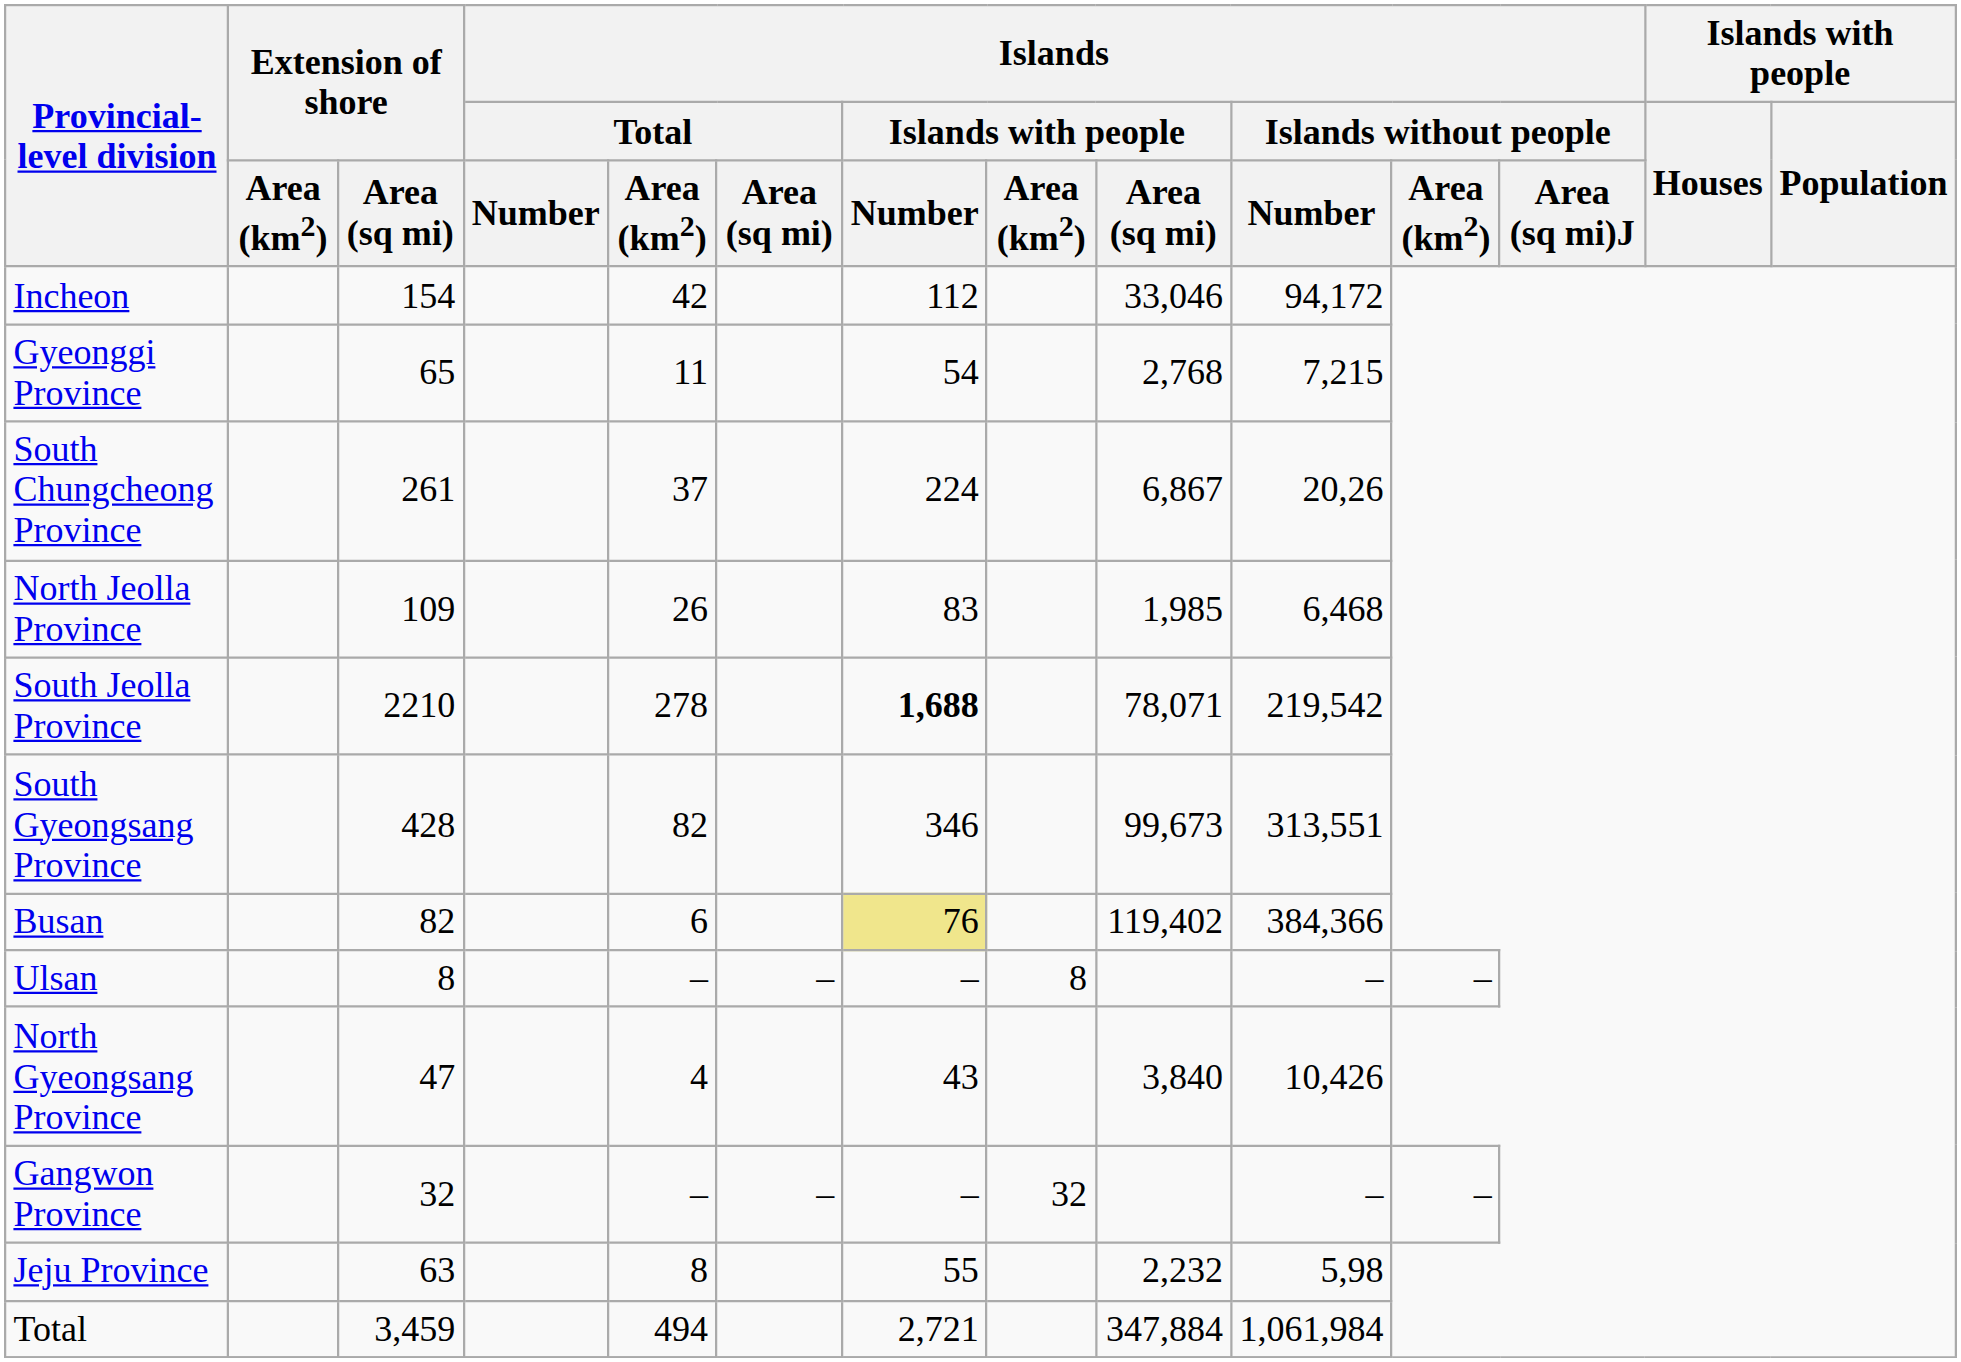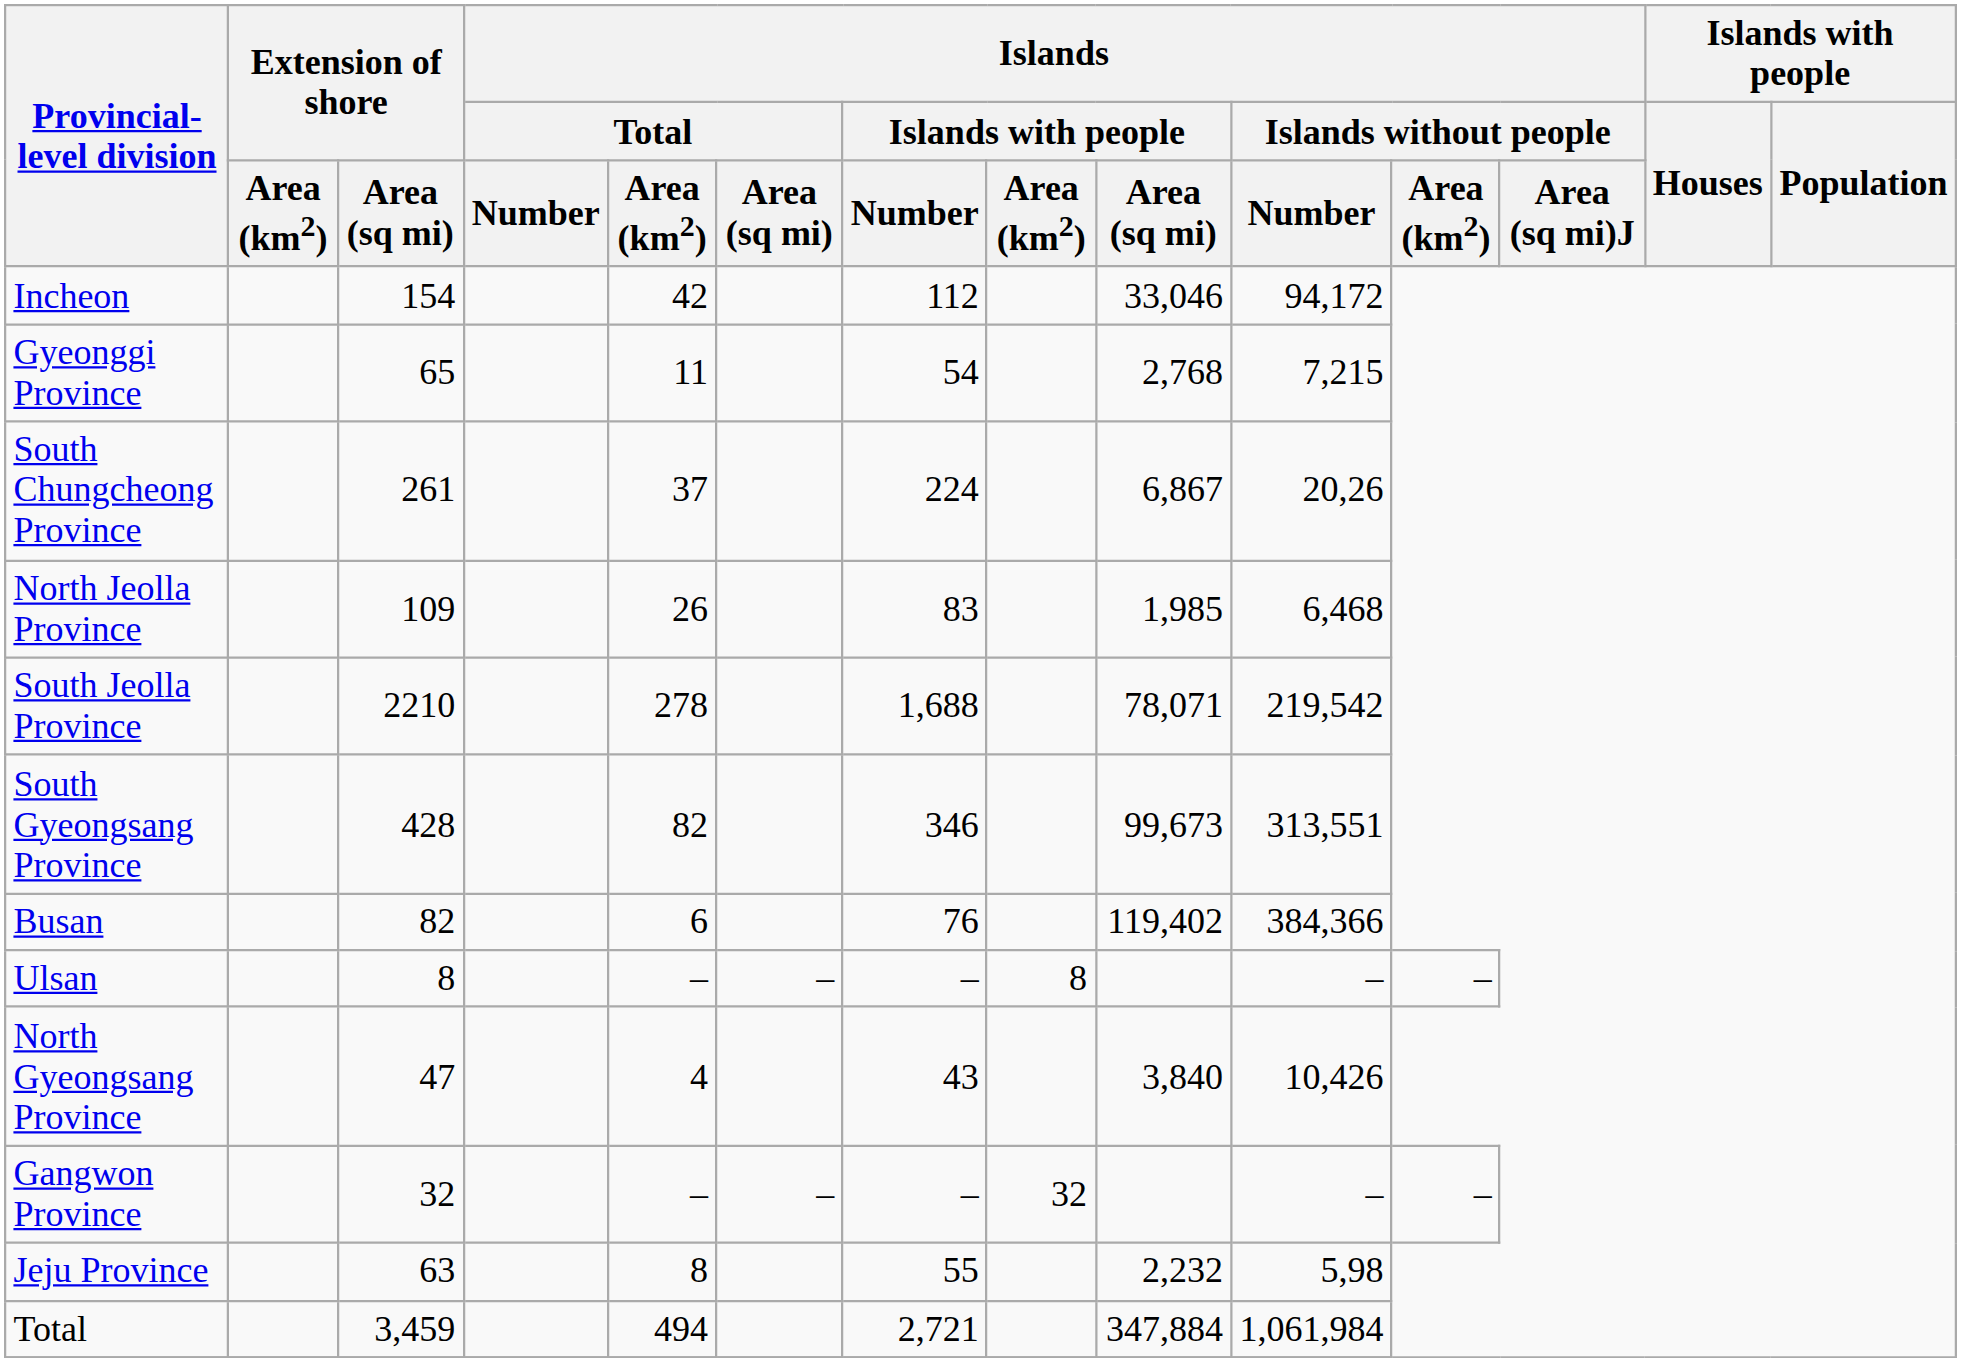South Jeolla Province | Islands / Islands with people / Number: bold -> normal
Busan | Islands / Islands with people / Number: khaki background -> no background
